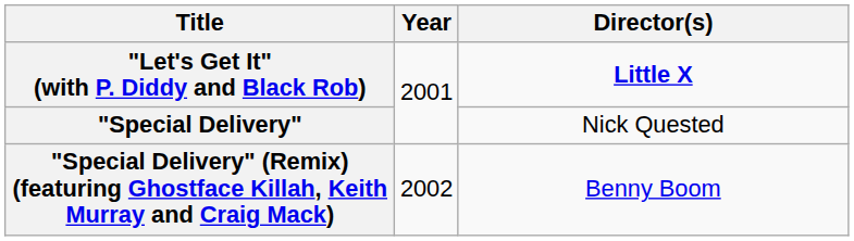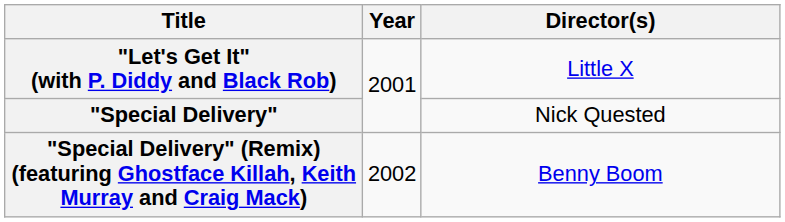"Let's Get It" (with P. Diddy and Black Rob) | Director(s): bold -> normal
